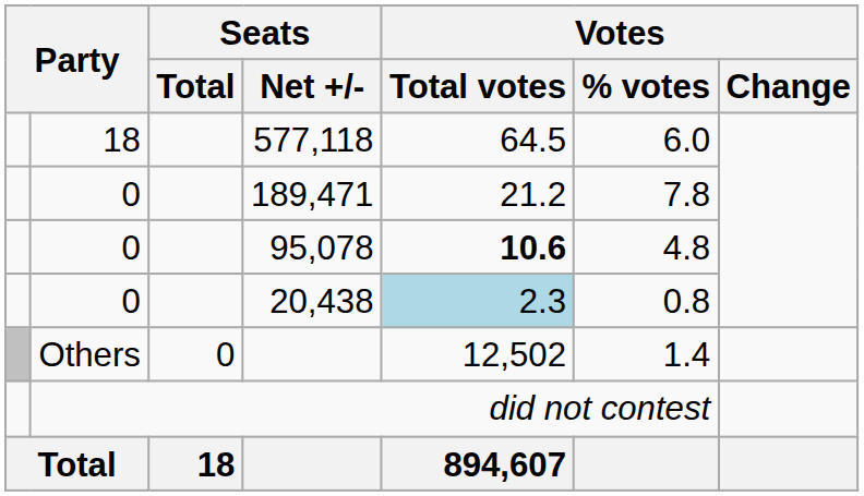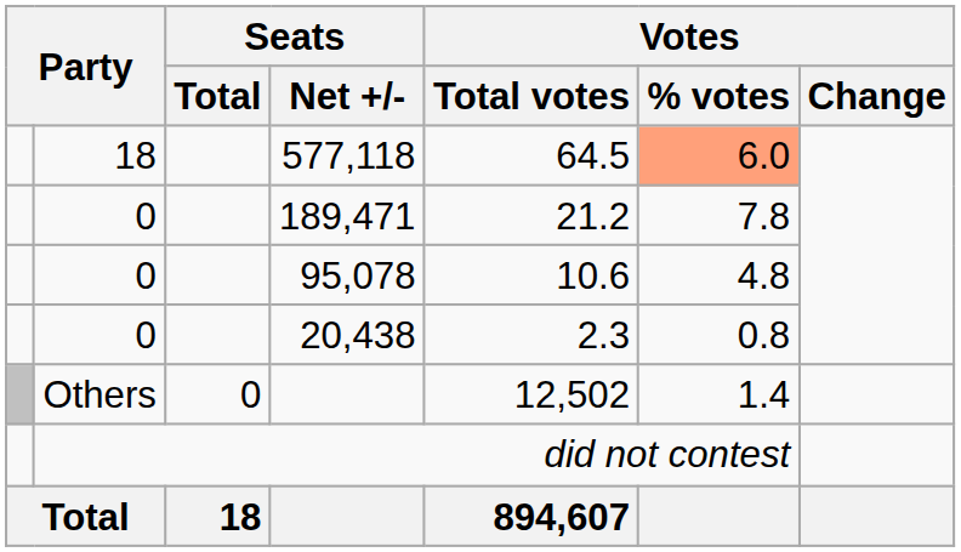577,118 | Votes / % votes: no background -> lightsalmon background
95,078 | Votes / Total votes: bold -> normal
20,438 | Votes / Total votes: lightblue background -> no background
